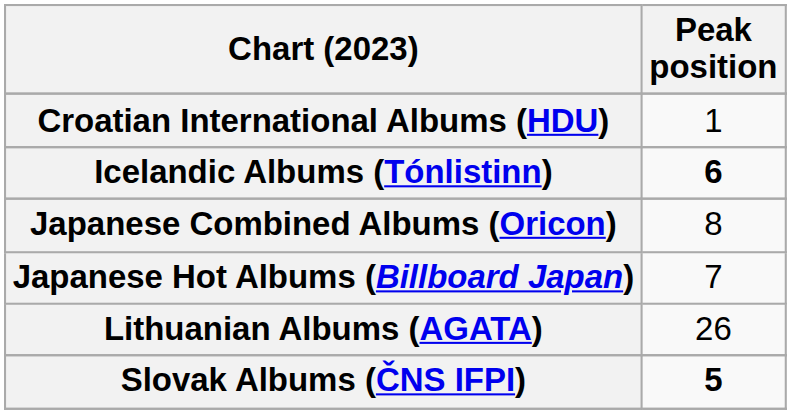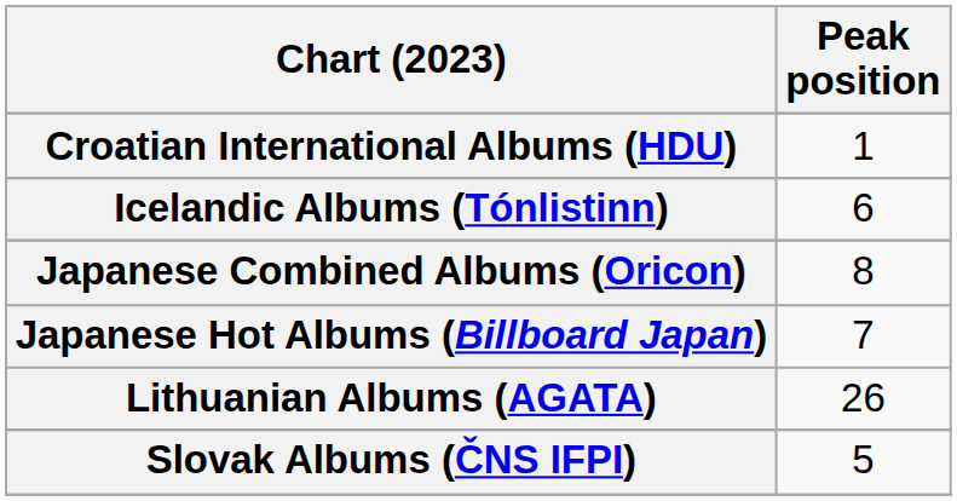Icelandic Albums (Tónlistinn) | Peak position: bold -> normal
Slovak Albums (ČNS IFPI) | Peak position: bold -> normal
